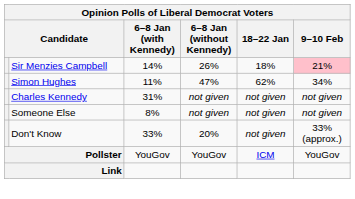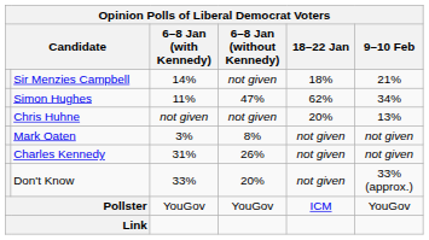Sir Menzies Campbell | 6–8 Jan (without Kennedy): 26% -> not given
Sir Menzies Campbell | 9–10 Feb: pink background -> no background
+ row: Chris Huhne | not given | not given | 20% | 13%
+ row: Mark Oaten | 3% | 8% | not given | not given
Charles Kennedy | 6–8 Jan (without Kennedy): not given -> 26%
- row: Someone Else | 8% | not given | not given | not given
